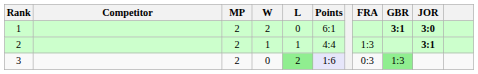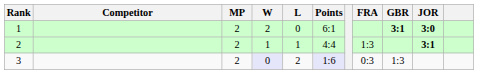3 | W: no background -> lavender background
3 | L: lightgreen background -> no background
3 | GBR: lightgreen background -> no background
